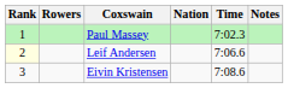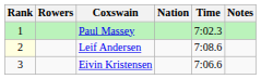Leif Andersen | Time: 7:06.6 -> 7:08.6
Eivin Kristensen | Time: 7:08.6 -> 7:06.6
